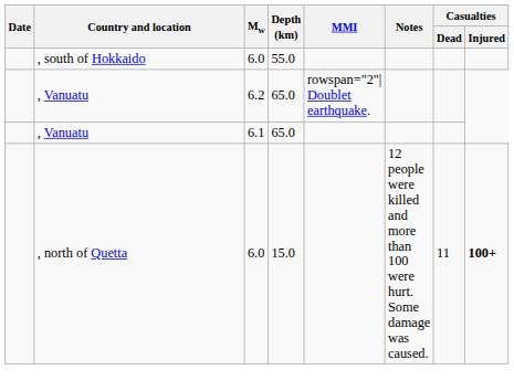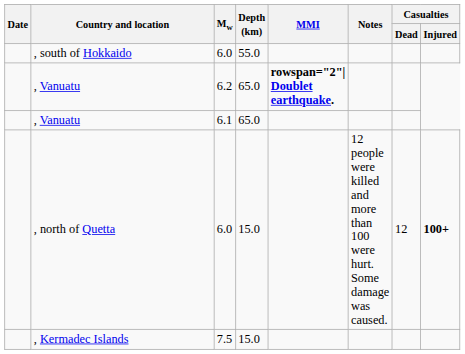, Vanuatu / 6.2 | MMI: normal -> bold
, north of Quetta | Casualties / Dead: 11 -> 12
+ row: , Kermadec Islands | 7.5 | 15.0
